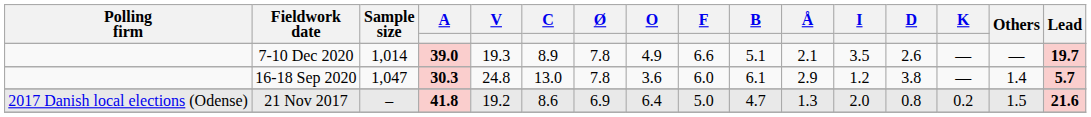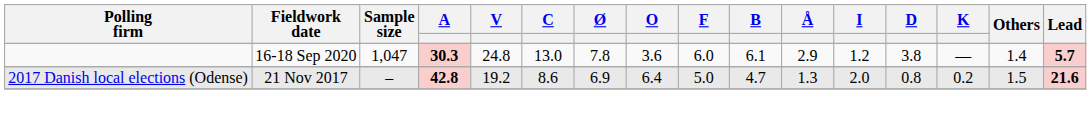- row: 7-10 Dec 2020 | 1,014 | 39.0 | 19.3 | 8.9 | 7.8 | 4.9 | 6.6 | 5.1 | 2.1 | 3.5 | 2.6 | — | — | 19.7
21 Nov 2017 | A: 41.8 -> 42.8
